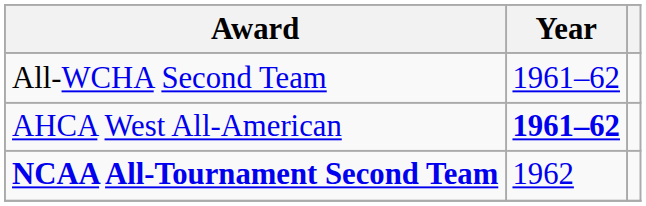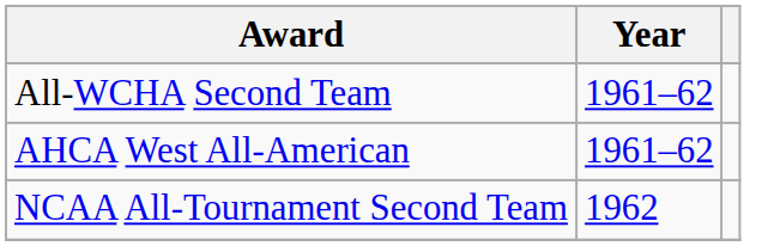row 3 | Year: bold -> normal
row 4 | Award: bold -> normal
